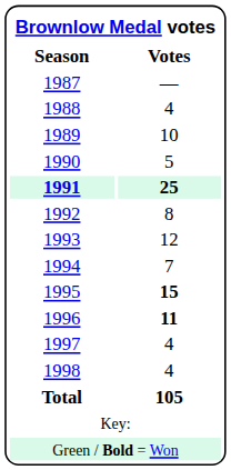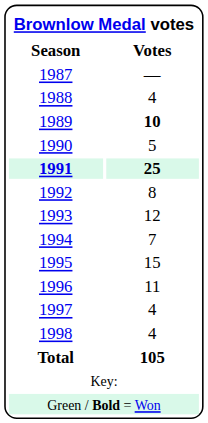1989 | Votes: normal -> bold
1995 | Votes: bold -> normal
1996 | Votes: bold -> normal
